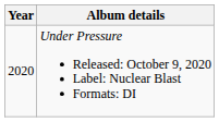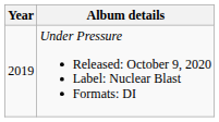row 2 | Year: 2020 -> 2019
